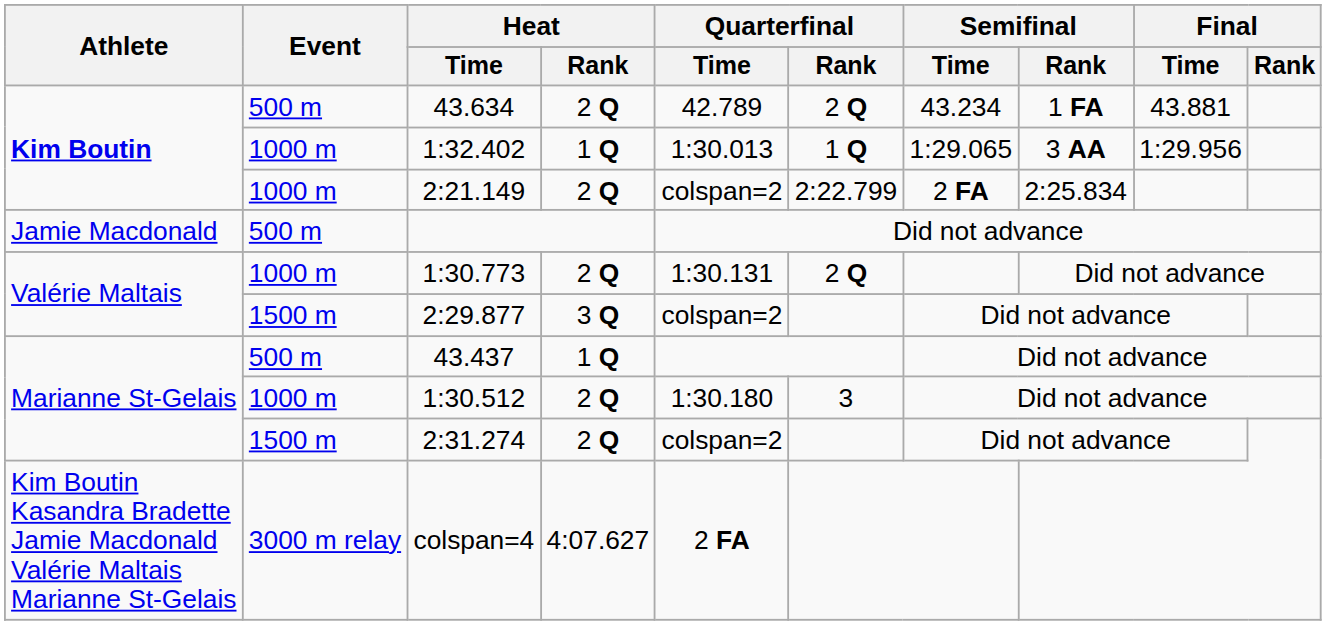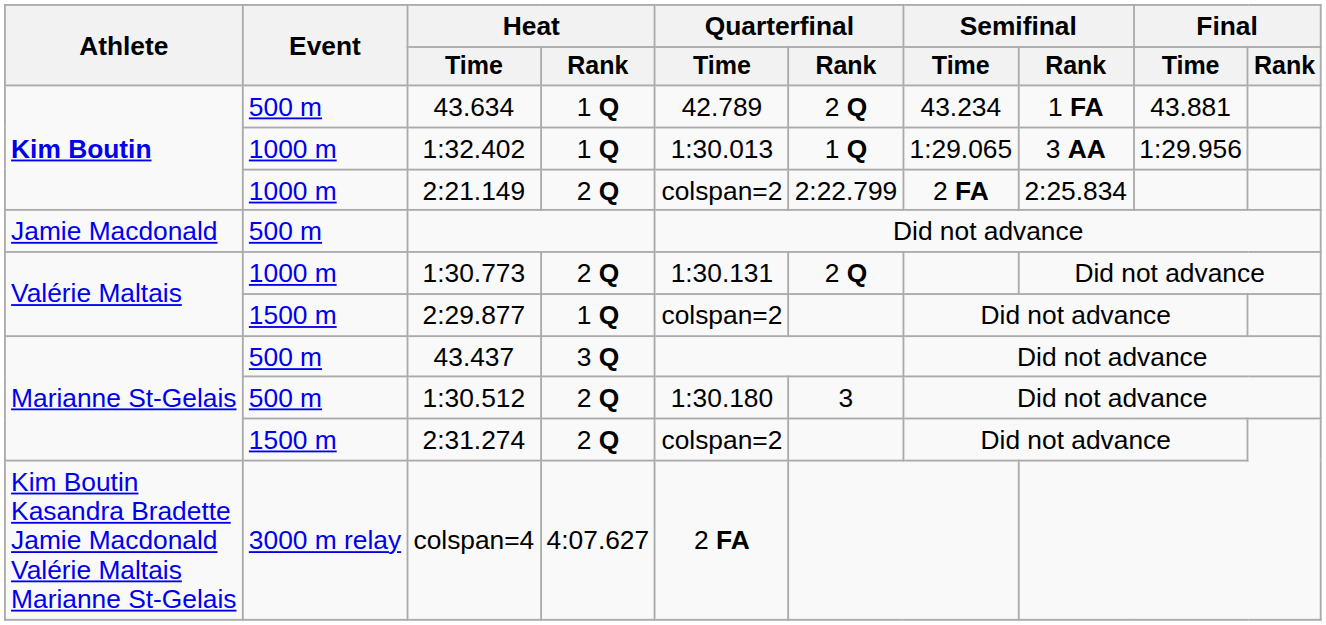43.634 | Heat / Rank: 2 Q -> 1 Q
2:29.877 | Heat / Rank: 3 Q -> 1 Q
43.437 | Heat / Rank: 1 Q -> 3 Q
1:30.512 | Event: 1000 m -> 500 m
